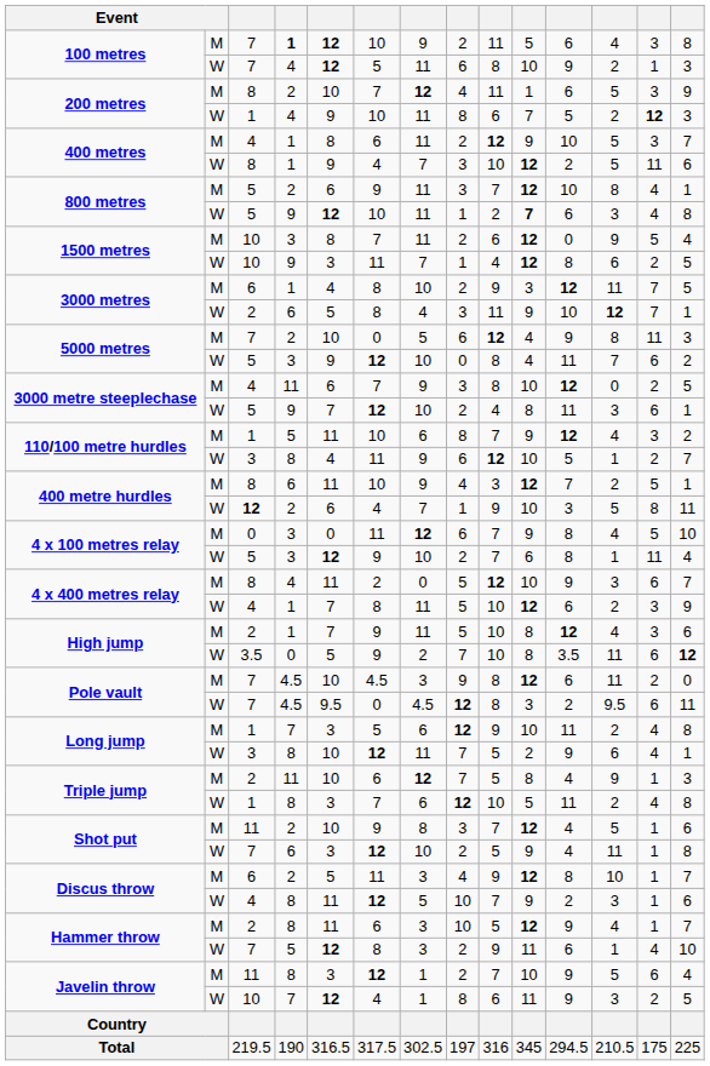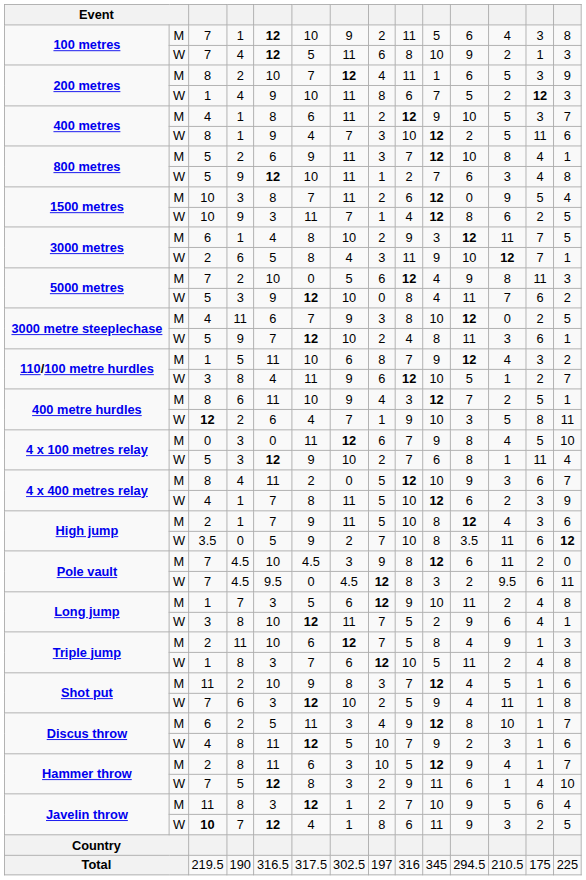100 metres / M | column 4: bold -> normal
800 metres / W | column 10: bold -> normal
Javelin throw / W | column 3: normal -> bold
